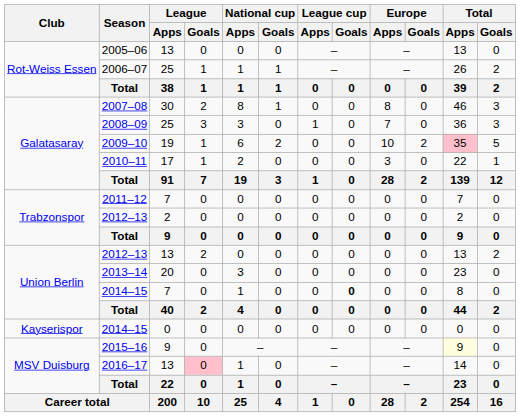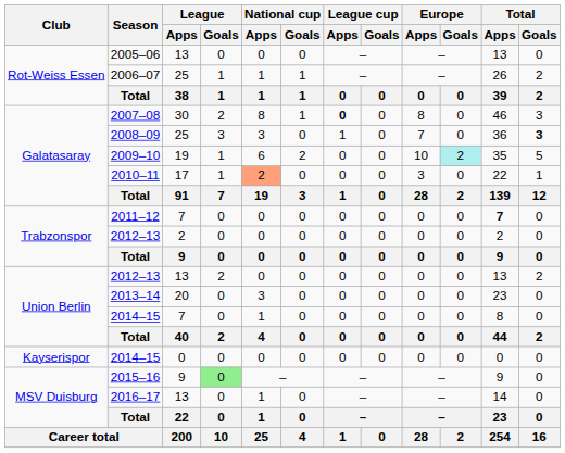2007–08 | League cup / Apps: normal -> bold
2008–09 | Total / Goals: normal -> bold
2009–10 | Europe / Goals: no background -> paleturquoise background
2009–10 | Total / Apps: pink background -> no background
2010–11 | National cup / Apps: no background -> lightsalmon background
2011–12 | Total / Apps: normal -> bold
2014–15 / 7 | League cup / Goals: bold -> normal
2015–16 | League / Goals: no background -> lightgreen background
2015–16 | Total / Apps: lightyellow background -> no background
2016–17 | League / Goals: pink background -> no background
